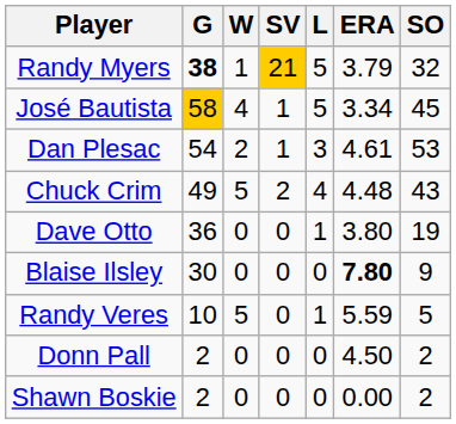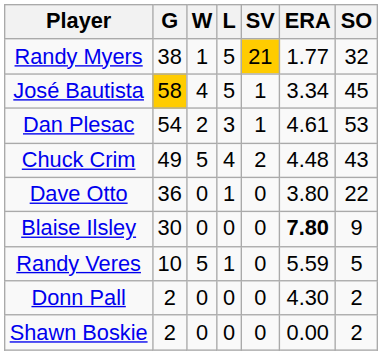columns swapped: L <-> SV
Randy Myers | G: bold -> normal
Randy Myers | ERA: 3.79 -> 1.77
Dave Otto | SO: 19 -> 22
Donn Pall | ERA: 4.50 -> 4.30
